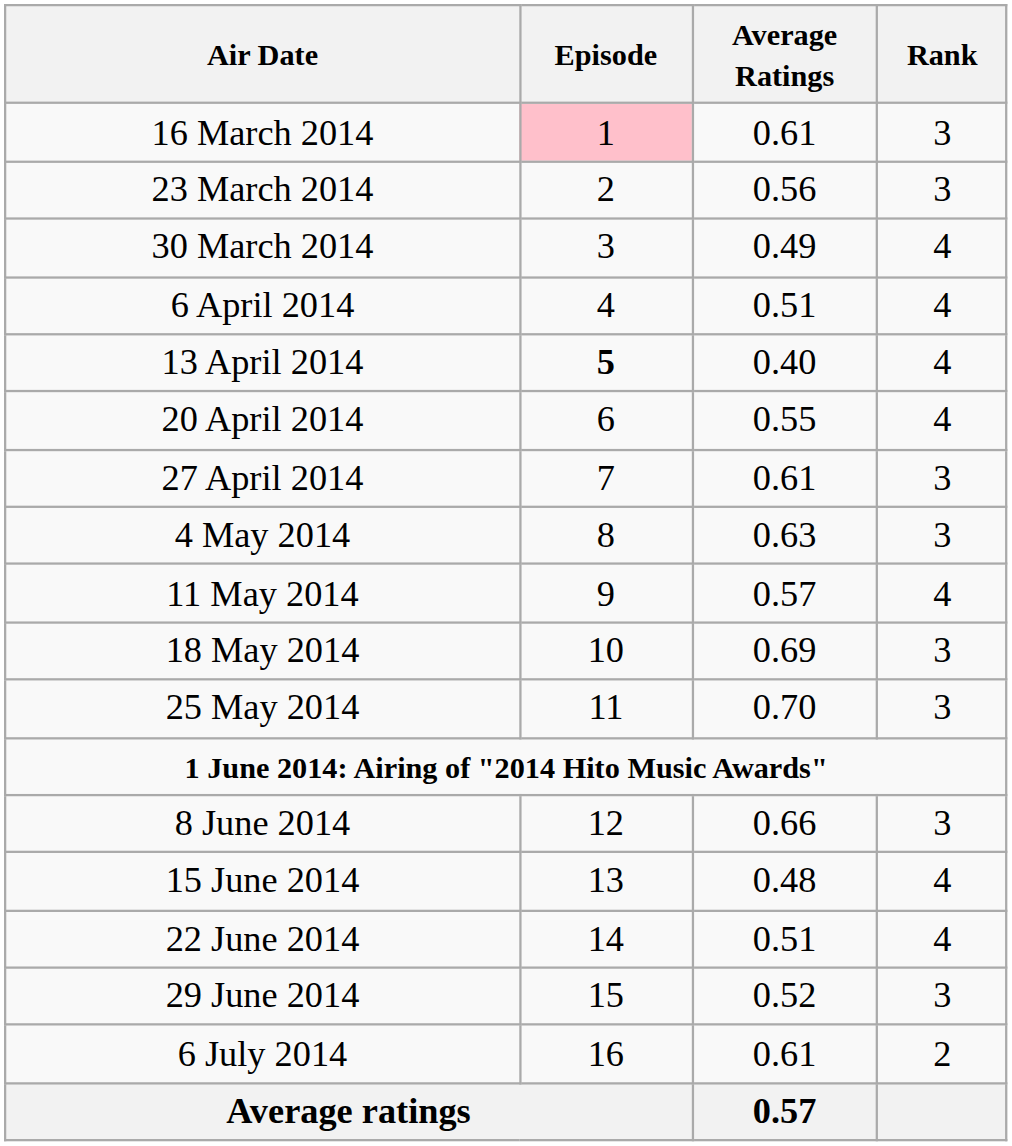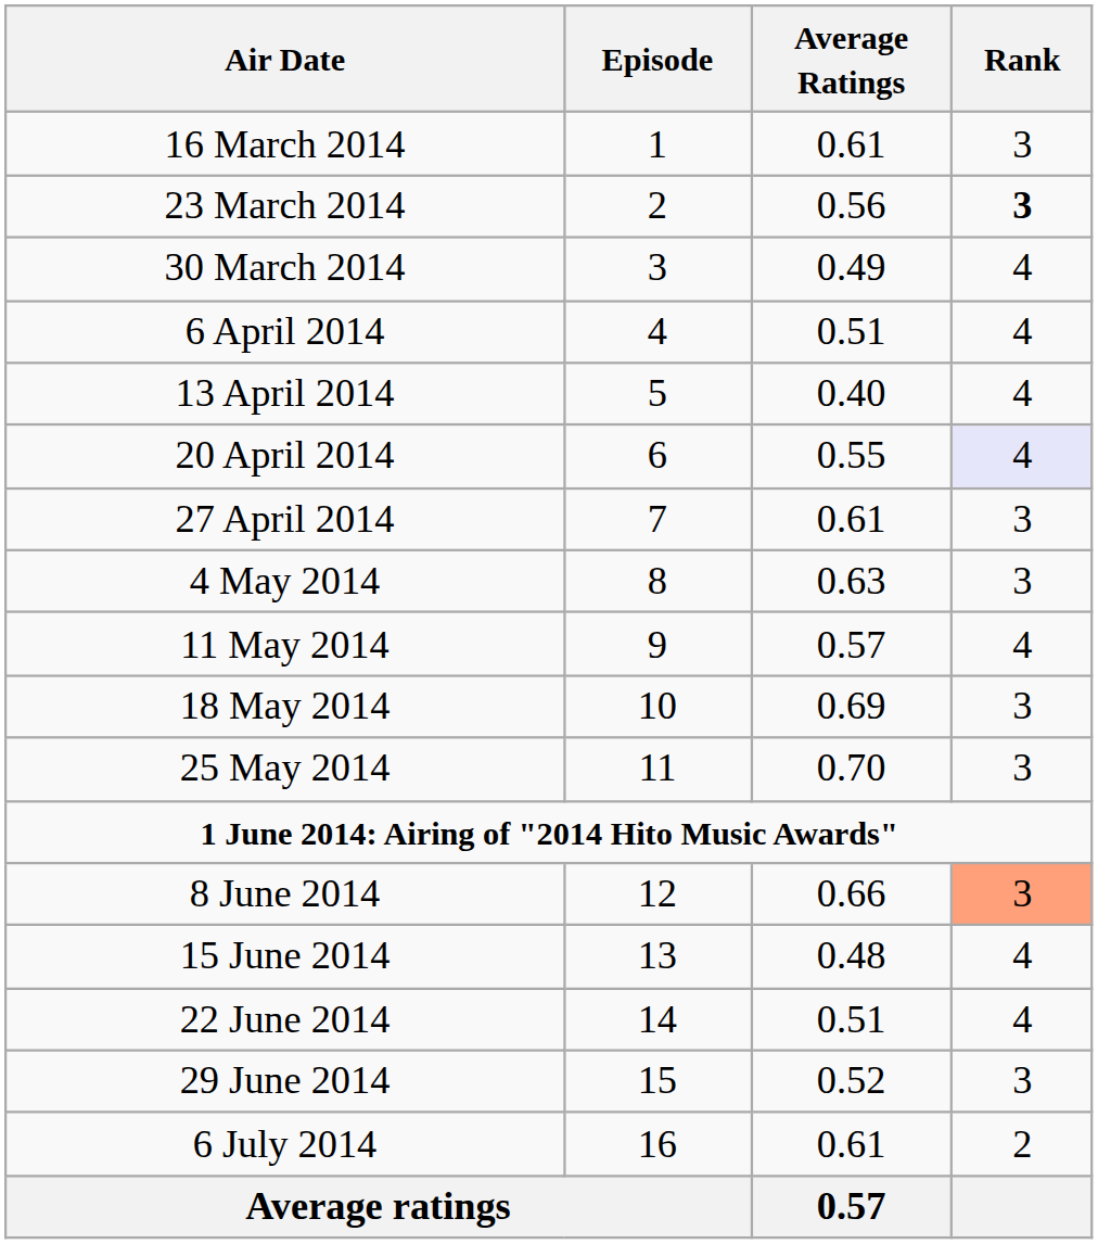16 March 2014 | Episode: pink background -> no background
23 March 2014 | Rank: normal -> bold
13 April 2014 | Episode: bold -> normal
20 April 2014 | Rank: no background -> lavender background
8 June 2014 | Rank: no background -> lightsalmon background
